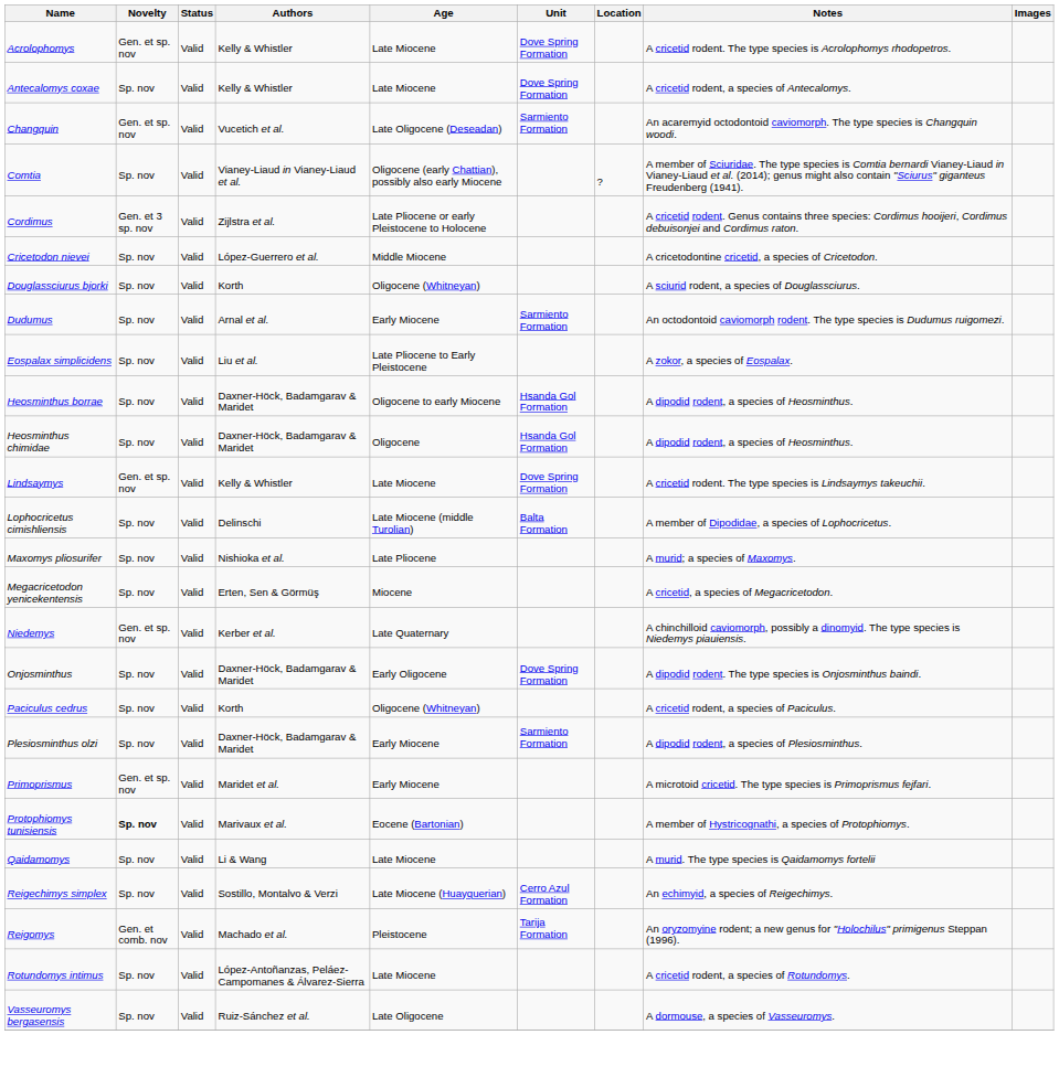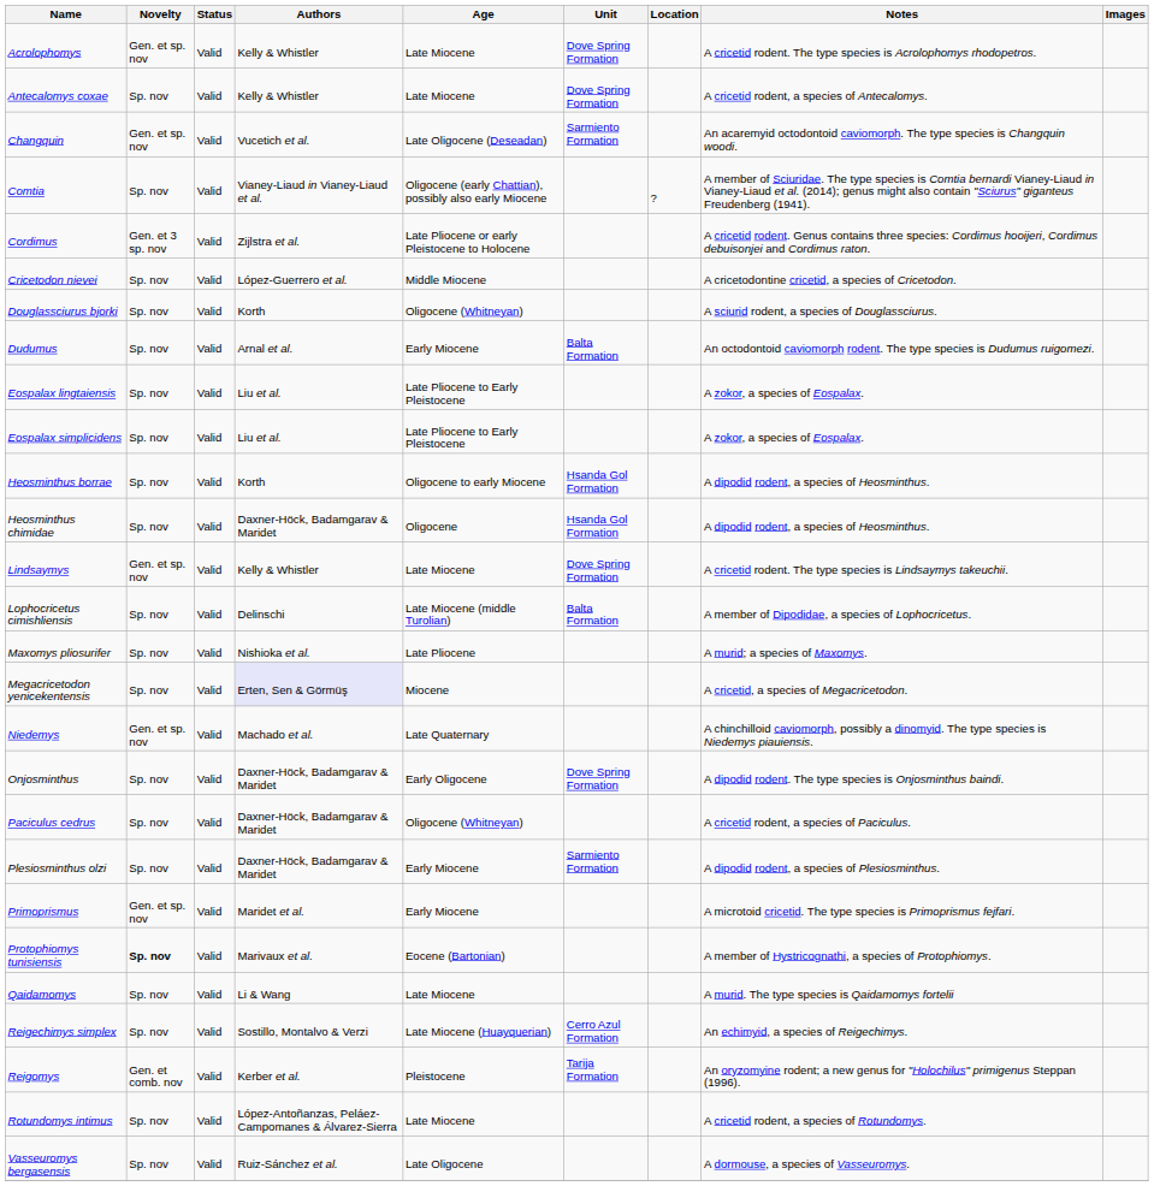Dudumus | Unit: Sarmiento Formation -> Balta Formation
+ row: Eospalax lingtaiensis | Sp. nov | Valid | Liu et al. | Late Pliocene to Early Pleistocene | A zokor, a species of Eospalax.
Heosminthus borrae | Authors: Daxner-Höck, Badamgarav & Maridet -> Korth
Megacricetodon yenicekentensis | Authors: no background -> lavender background
Niedemys | Authors: Kerber et al. -> Machado et al.
Paciculus cedrus | Authors: Korth -> Daxner-Höck, Badamgarav & Maridet
Reigomys | Authors: Machado et al. -> Kerber et al.
